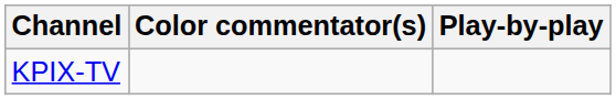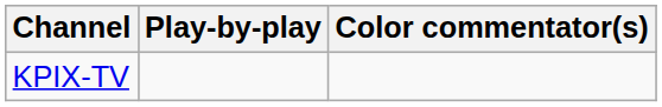columns swapped: Play-by-play <-> Color commentator(s)
